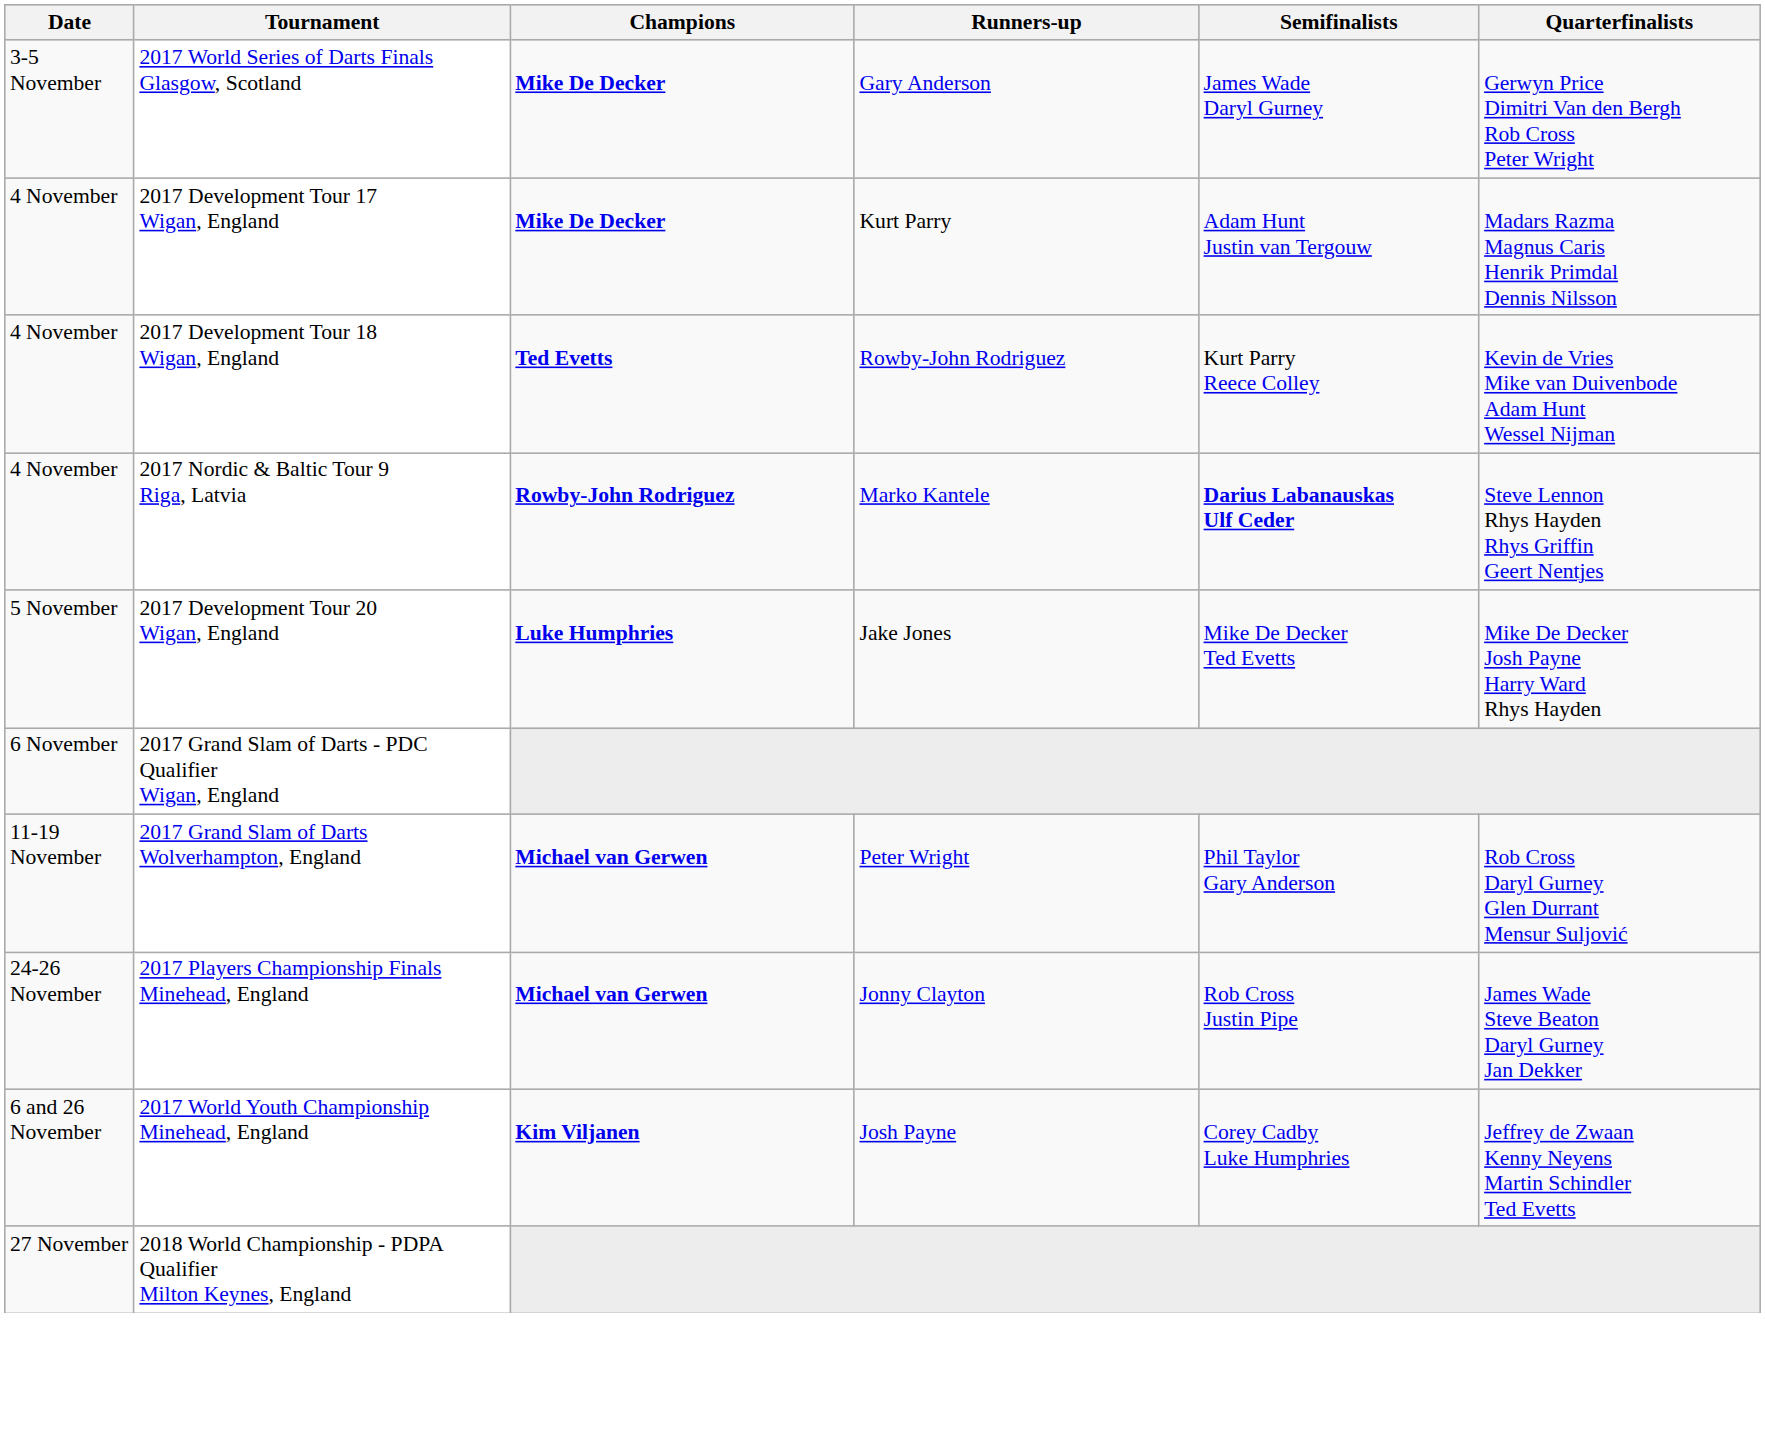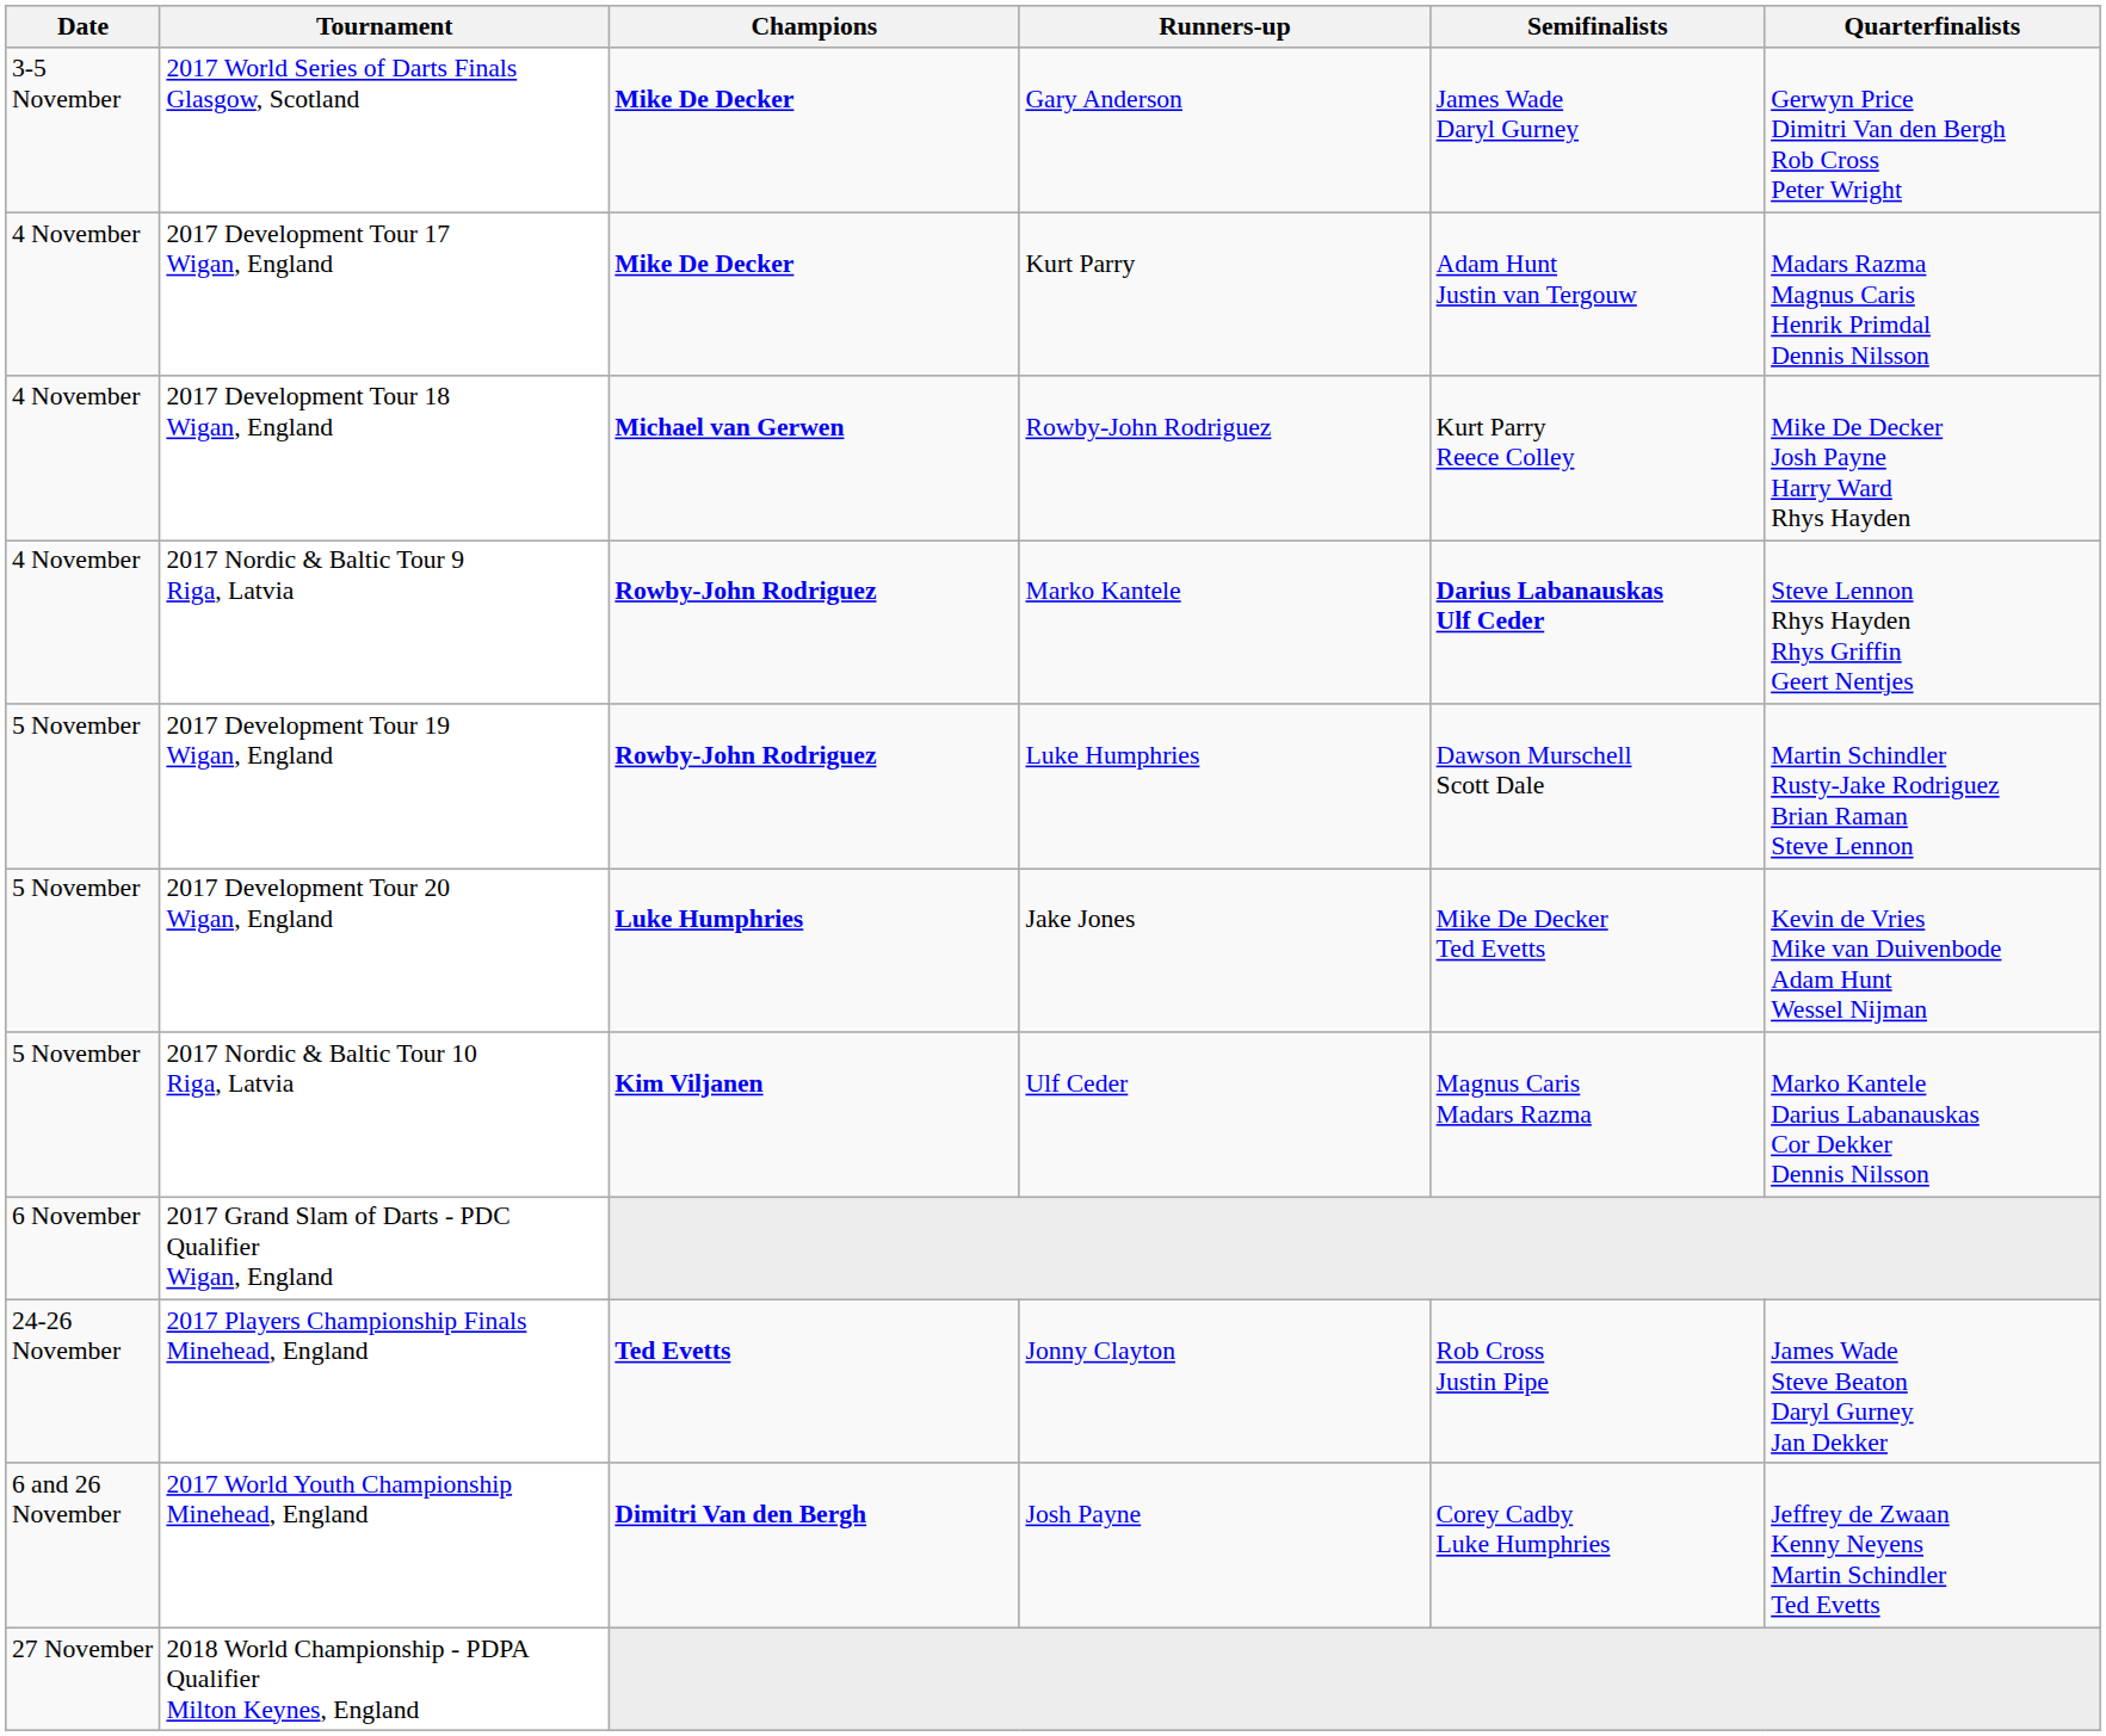2017 Development Tour 18 Wigan, England | Champions: Ted Evetts -> Michael van Gerwen
2017 Development Tour 18 Wigan, England | Quarterfinalists: Kevin de Vries Mike van Duivenbode Adam Hunt Wessel Nijman -> Mike De Decker Josh Payne Harry Ward Rhys Hayden
+ row: 5 November | 2017 Development Tour 19 Wigan, England | Rowby-John Rodriguez | Luke Humphries | Dawson Murschell Scott Dale | Martin Schindler Rusty-Jake Rodriguez Brian Raman Steve Lennon
2017 Development Tour 20 Wigan, England | Quarterfinalists: Mike De Decker Josh Payne Harry Ward Rhys Hayden -> Kevin de Vries Mike van Duivenbode Adam Hunt Wessel Nijman
+ row: 5 November | 2017 Nordic & Baltic Tour 10 Riga, Latvia | Kim Viljanen | Ulf Ceder | Magnus Caris Madars Razma | Marko Kantele Darius Labanauskas Cor Dekker Dennis Nilsson
- row: 11-19 November | 2017 Grand Slam of Darts Wolverhampton, England | Michael van Gerwen | Peter Wright | Phil Taylor Gary Anderson | Rob Cross Daryl Gurney Glen Durrant Mensur Suljović
2017 Players Championship Finals Minehead, England | Champions: Michael van Gerwen -> Ted Evetts
2017 World Youth Championship Minehead, England | Champions: Kim Viljanen -> Dimitri Van den Bergh
